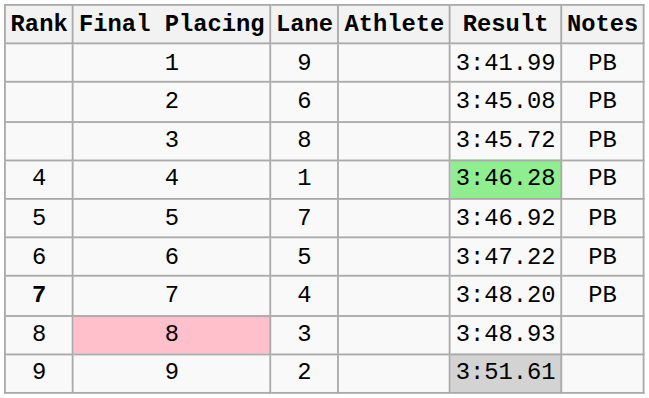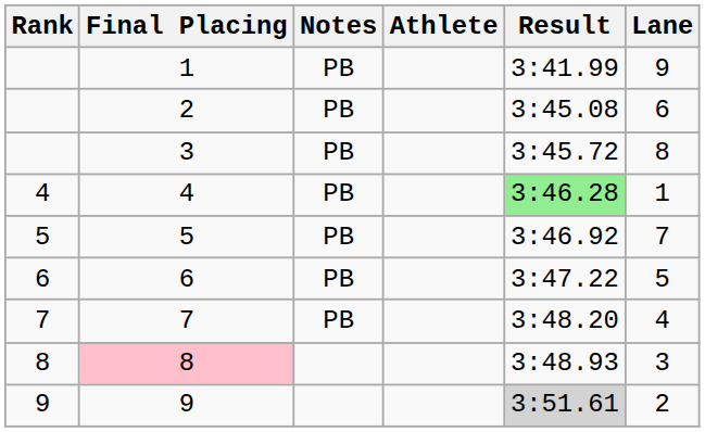columns swapped: Lane <-> Notes
row 8 | Rank: bold -> normal
